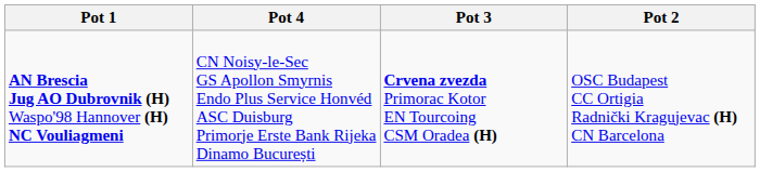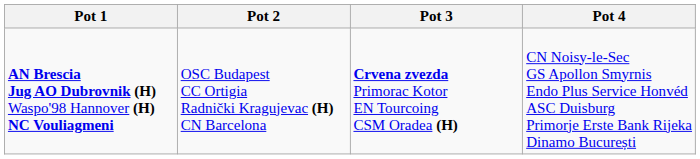columns swapped: Pot 2 <-> Pot 4
